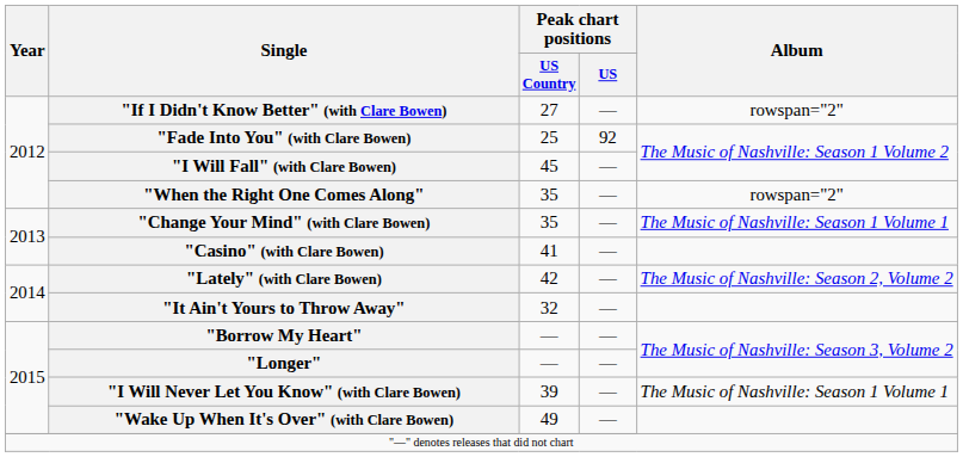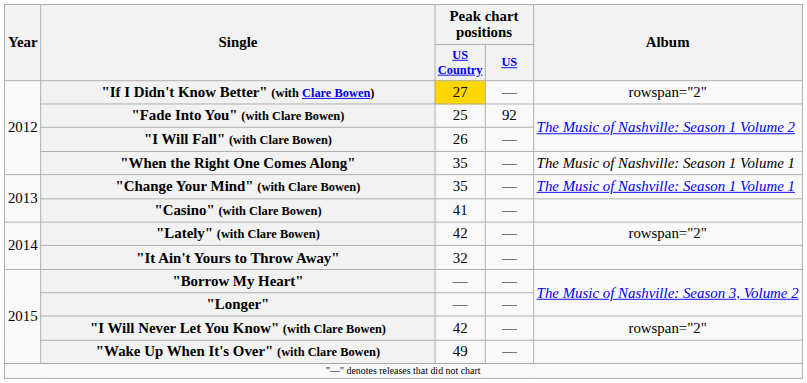"If I Didn't Know Better" (with Clare Bowen) | Peak chart positions / US Country: no background -> gold background
"I Will Fall" (with Clare Bowen) | Peak chart positions / US Country: 45 -> 26
"When the Right One Comes Along" | Album: rowspan="2" -> The Music of Nashville: Season 1 Volume 1
"Lately" (with Clare Bowen) | Album: The Music of Nashville: Season 2, Volume 2 -> rowspan="2"
"I Will Never Let You Know" (with Clare Bowen) | Peak chart positions / US Country: 39 -> 42
"I Will Never Let You Know" (with Clare Bowen) | Album: The Music of Nashville: Season 1 Volume 1 -> rowspan="2"
